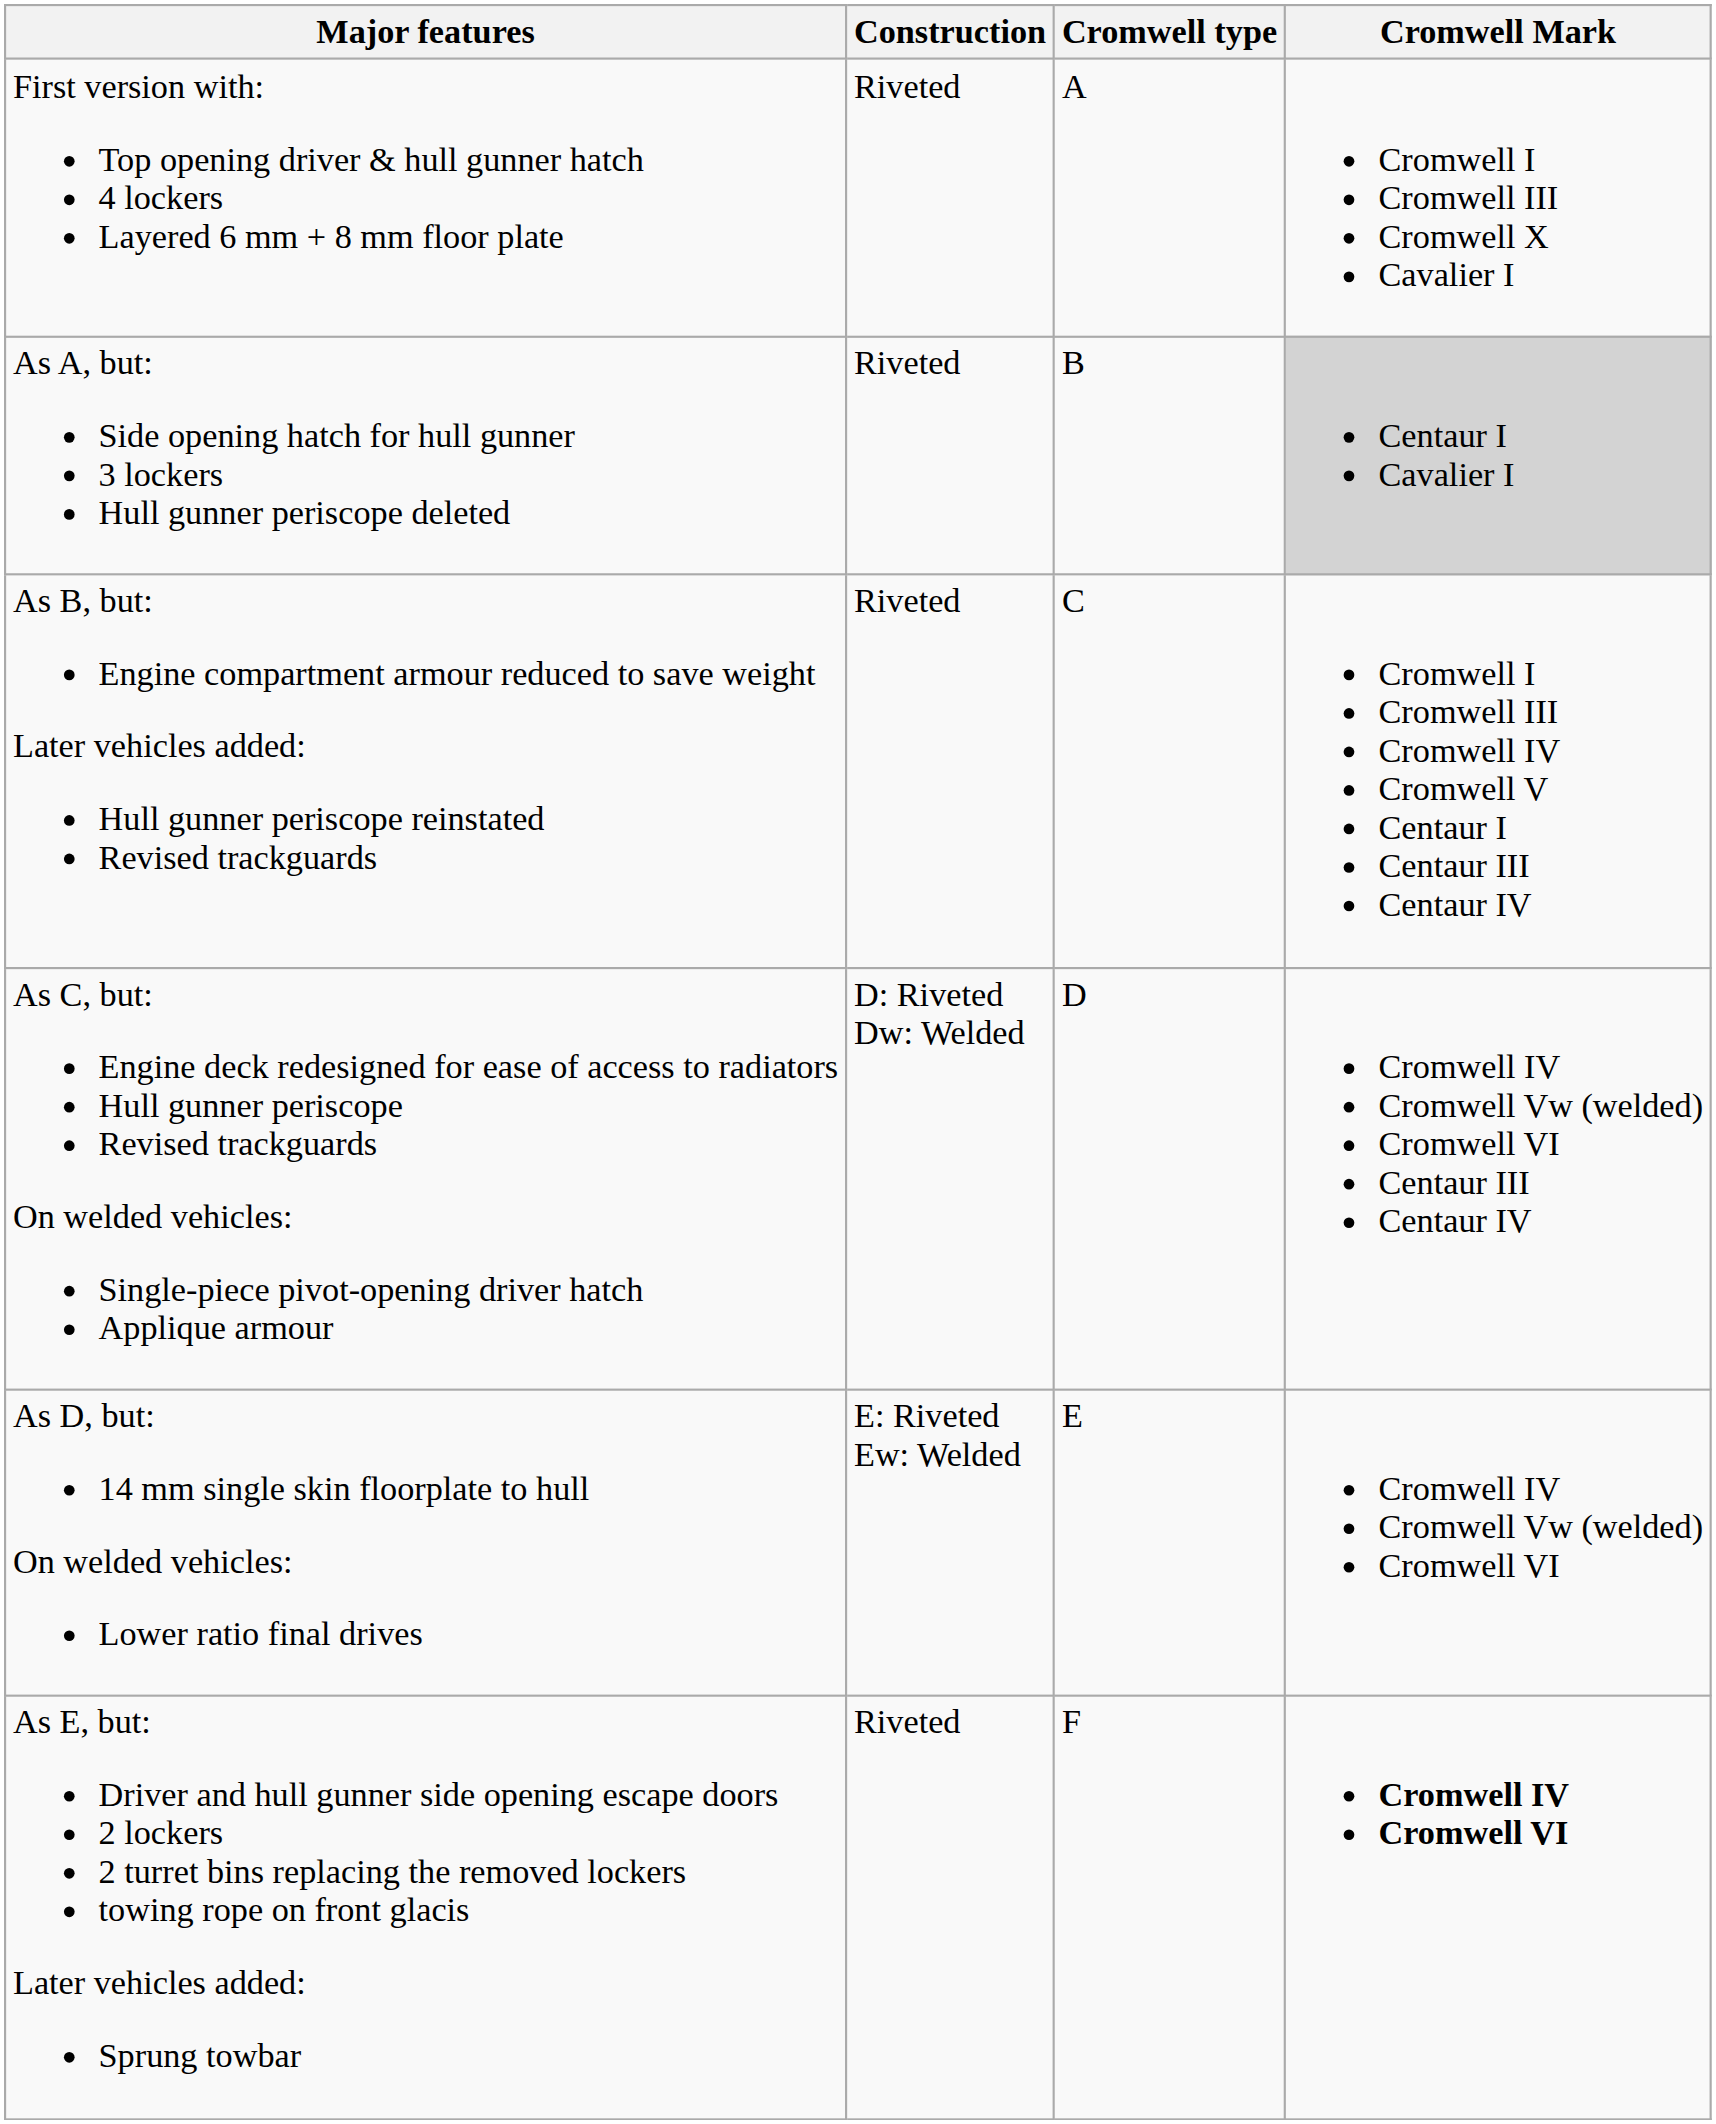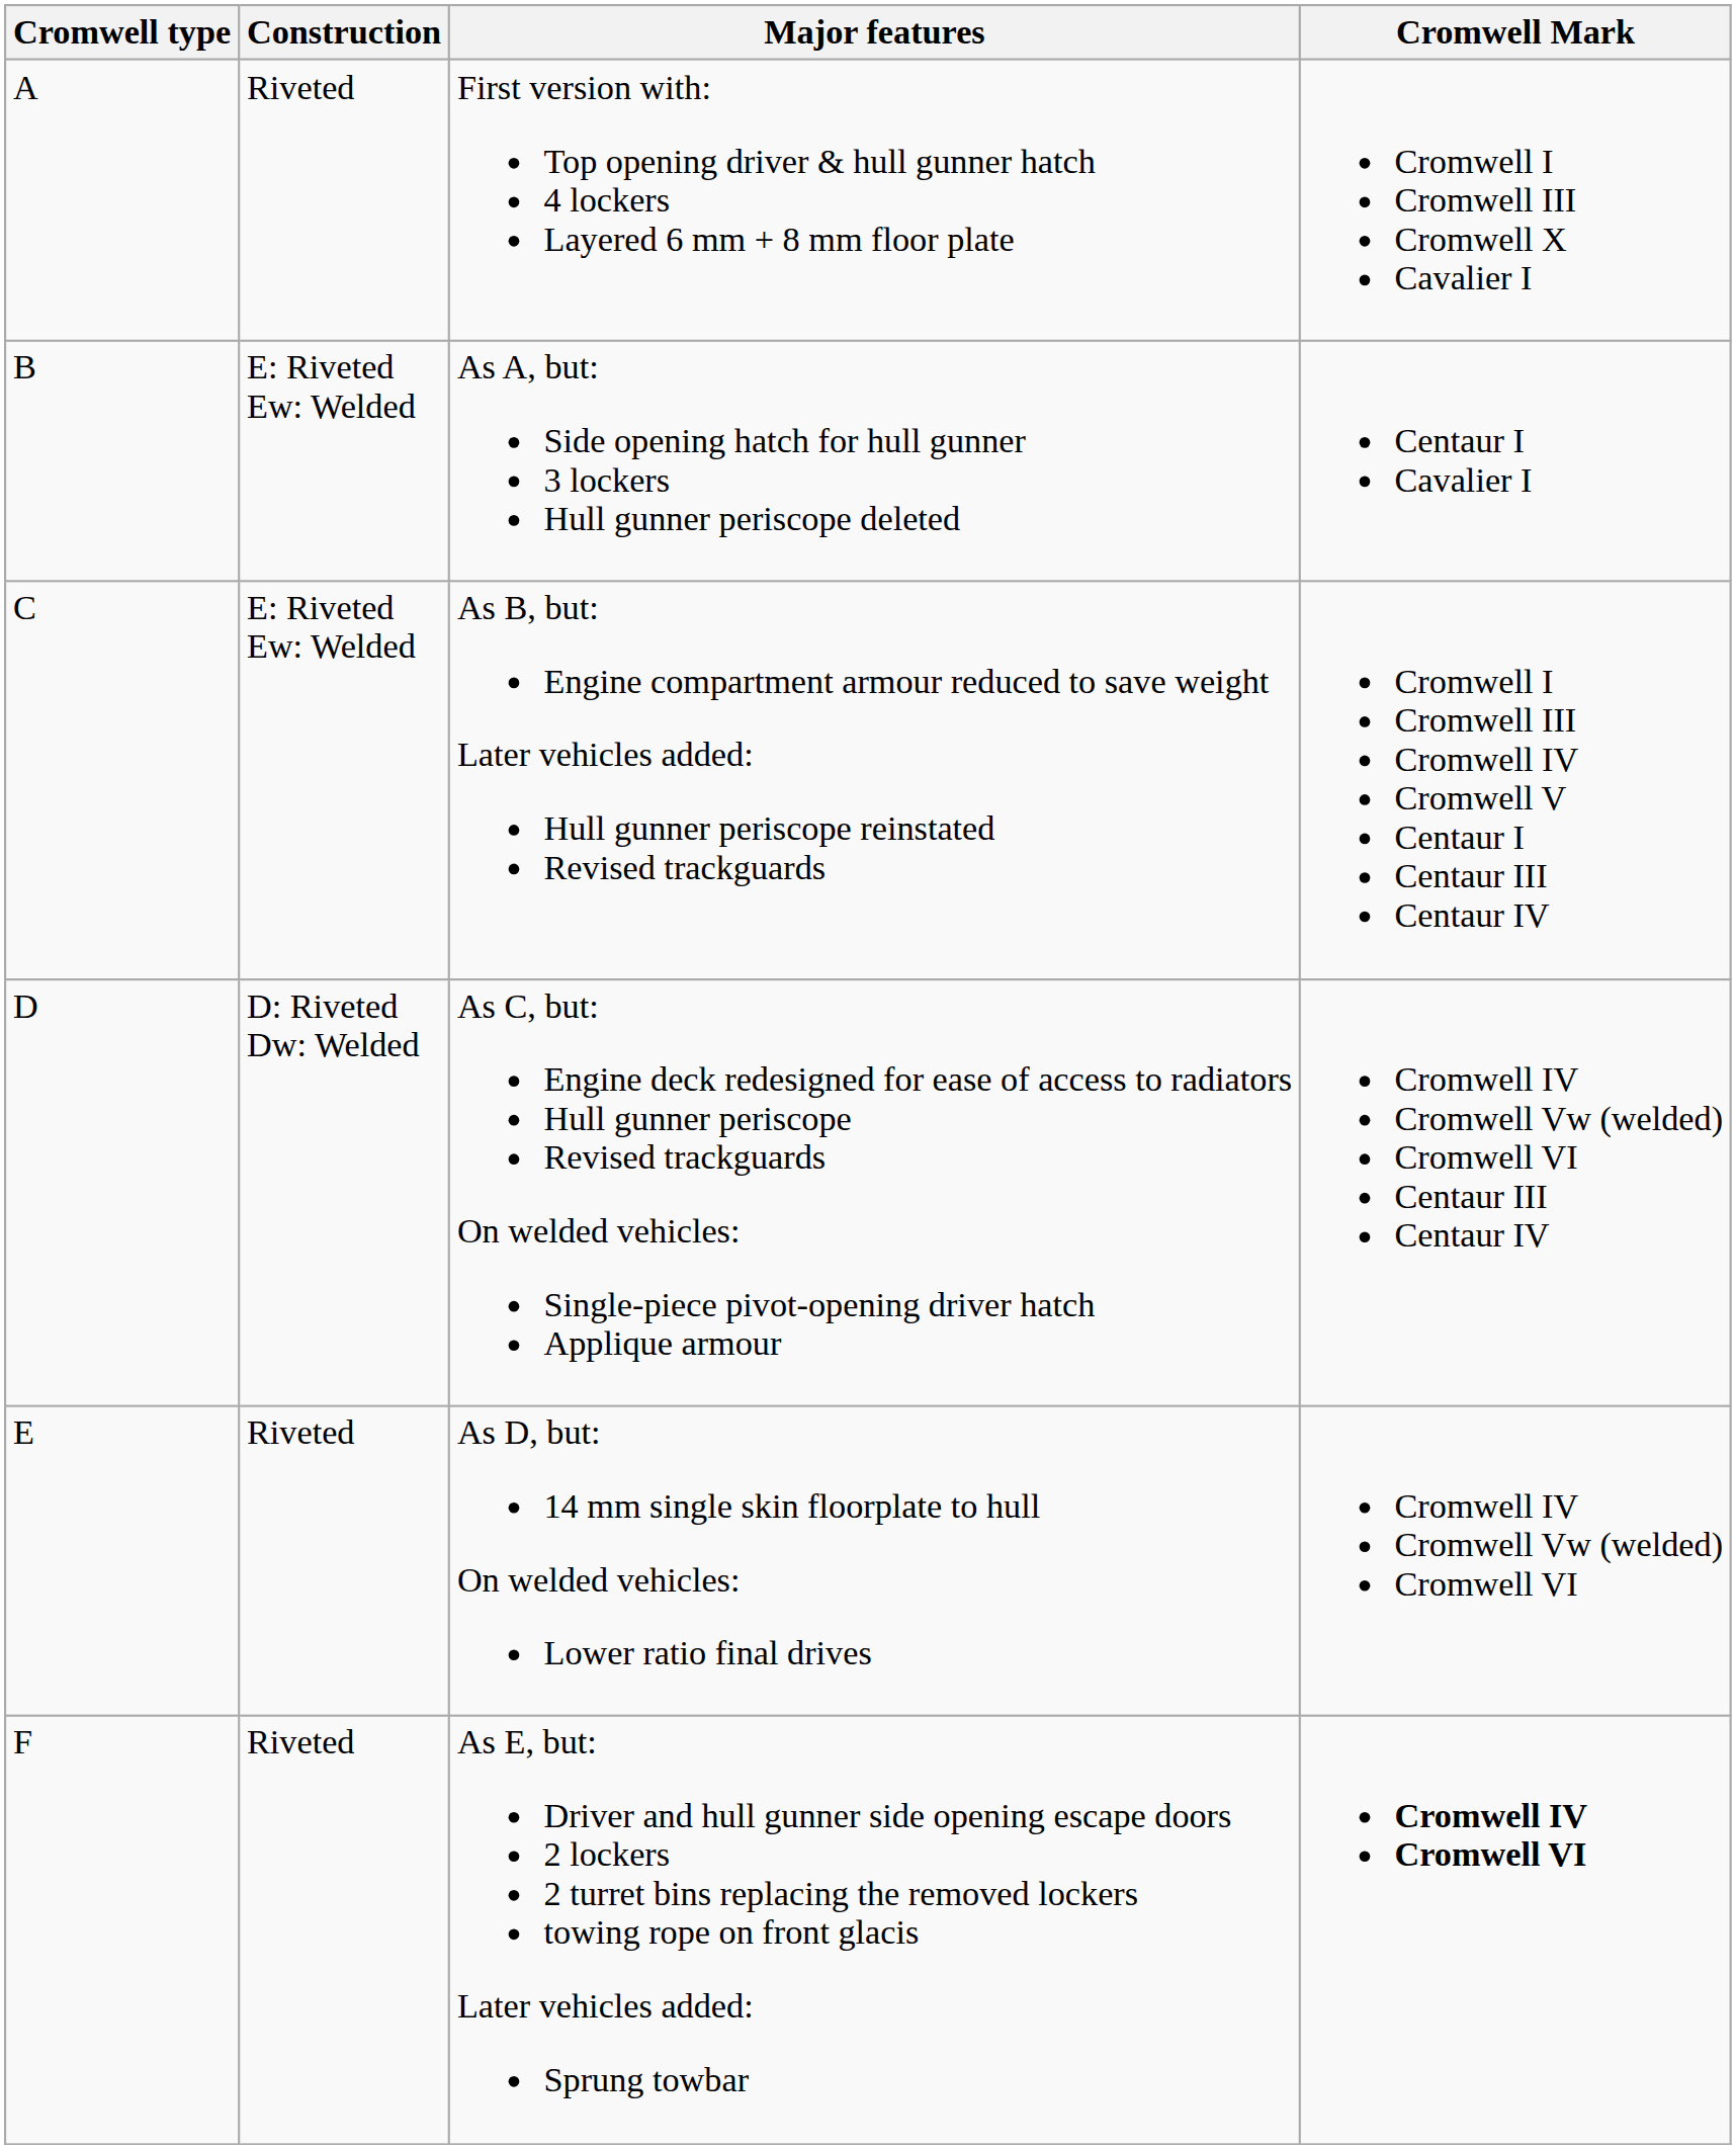columns swapped: Cromwell type <-> Major features
row 3 | Construction: Riveted -> E: Riveted Ew: Welded
row 3 | Cromwell Mark: lightgrey background -> no background
row 4 | Construction: Riveted -> E: Riveted Ew: Welded
row 6 | Construction: E: Riveted Ew: Welded -> Riveted
